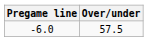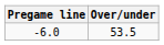-6.0 | Over/under: 57.5 -> 53.5
